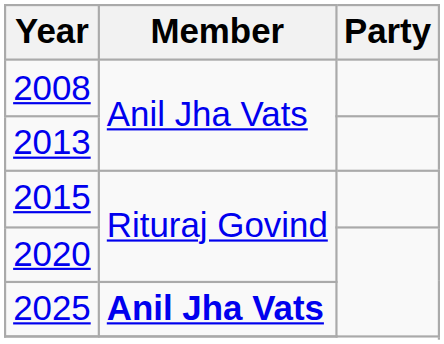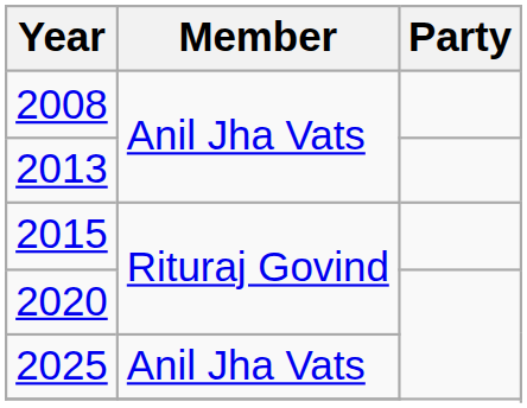2025 | Member: bold -> normal
